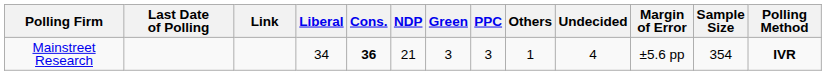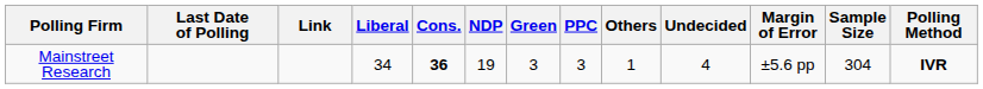Mainstreet Research | NDP: 21 -> 19
Mainstreet Research | Sample Size: 354 -> 304
